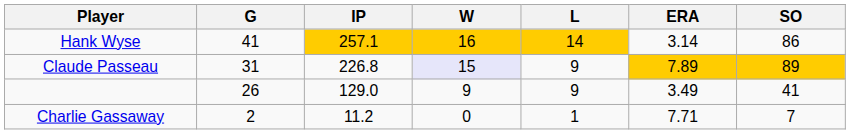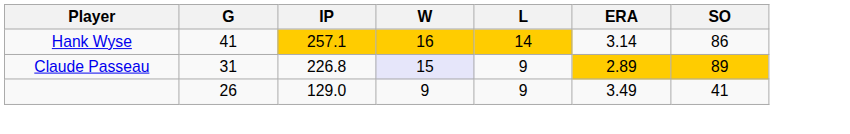Claude Passeau | ERA: 7.89 -> 2.89
- row: Charlie Gassaway | 2 | 11.2 | 0 | 1 | 7.71 | 7
